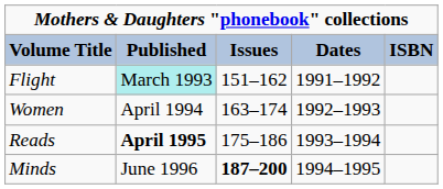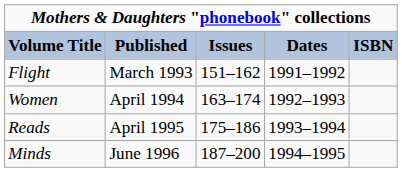Flight | Published: paleturquoise background -> no background
Reads | Published: bold -> normal
Minds | Issues: bold -> normal
